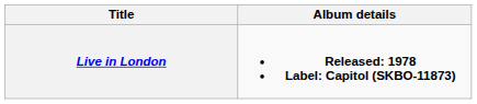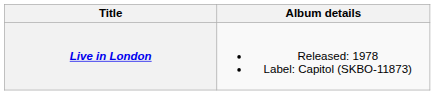Live in London | Album details: bold -> normal
